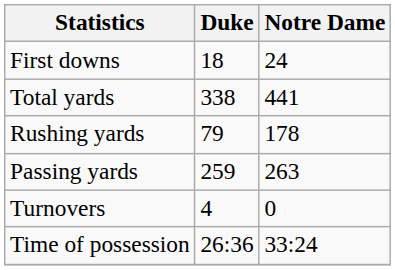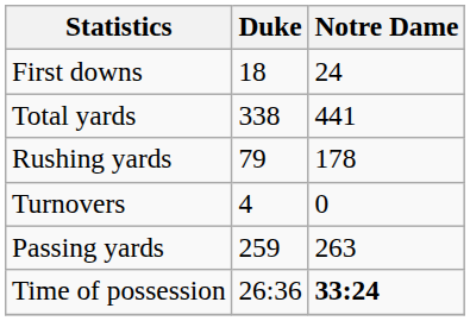rows swapped: Passing yards <-> Turnovers
Time of possession | Notre Dame: normal -> bold
